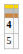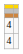row 4 | column 1: bold -> normal
row 5 | column 1: 5 -> 4
